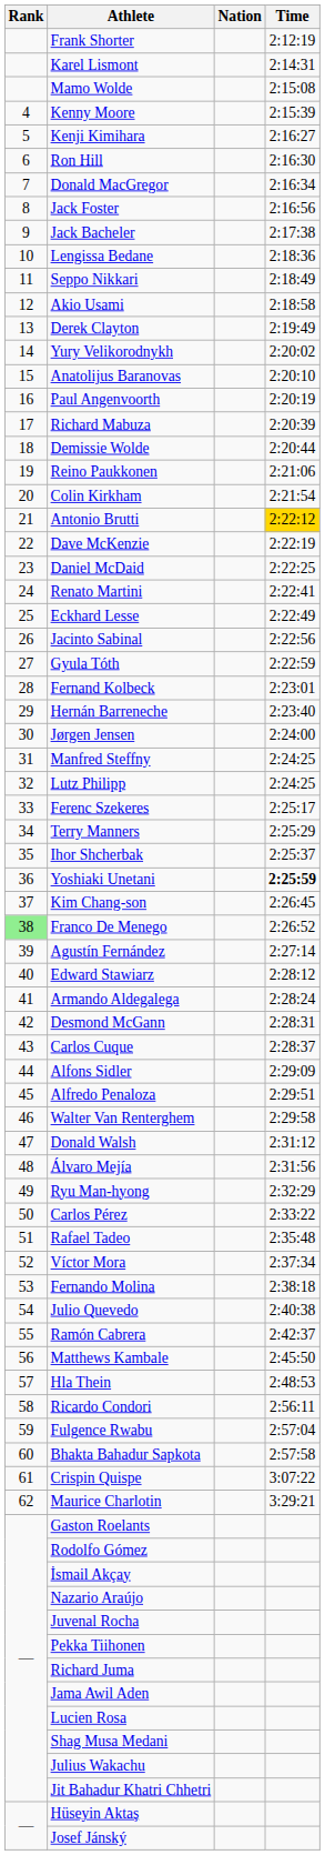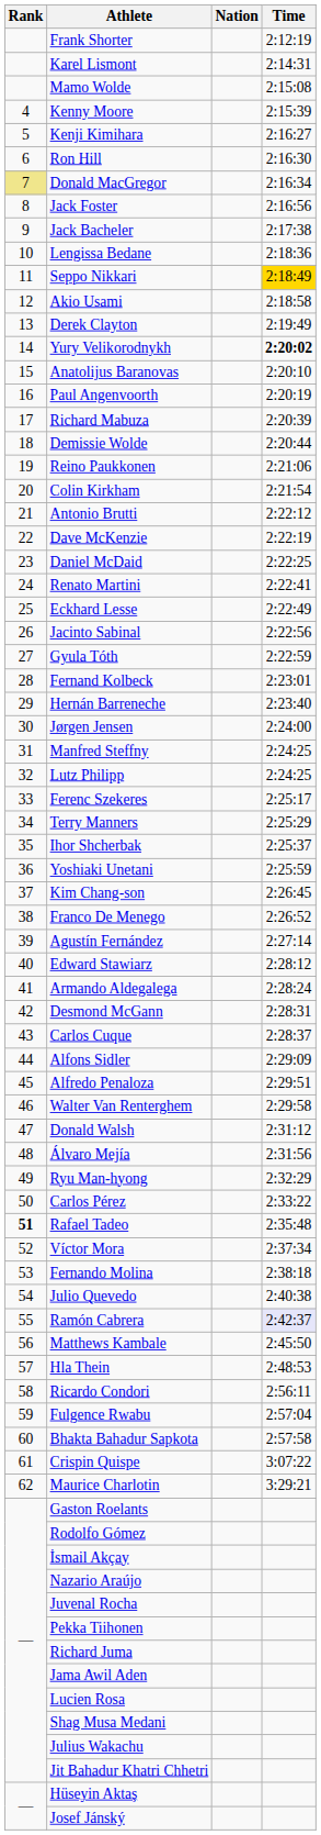Donald MacGregor | Rank: no background -> khaki background
Seppo Nikkari | Time: no background -> gold background
Yury Velikorodnykh | Time: normal -> bold
Antonio Brutti | Time: gold background -> no background
Yoshiaki Unetani | Time: bold -> normal
Franco De Menego | Rank: lightgreen background -> no background
Rafael Tadeo | Rank: normal -> bold
Ramón Cabrera | Time: no background -> lavender background
